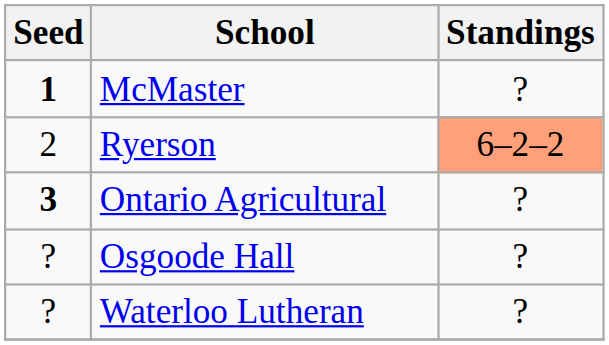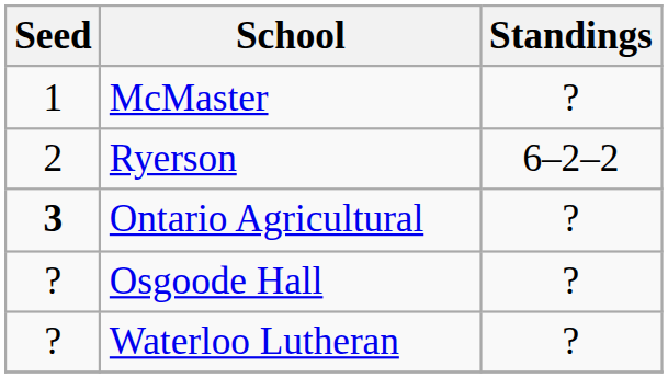McMaster | Seed: bold -> normal
Ryerson | Standings: lightsalmon background -> no background
